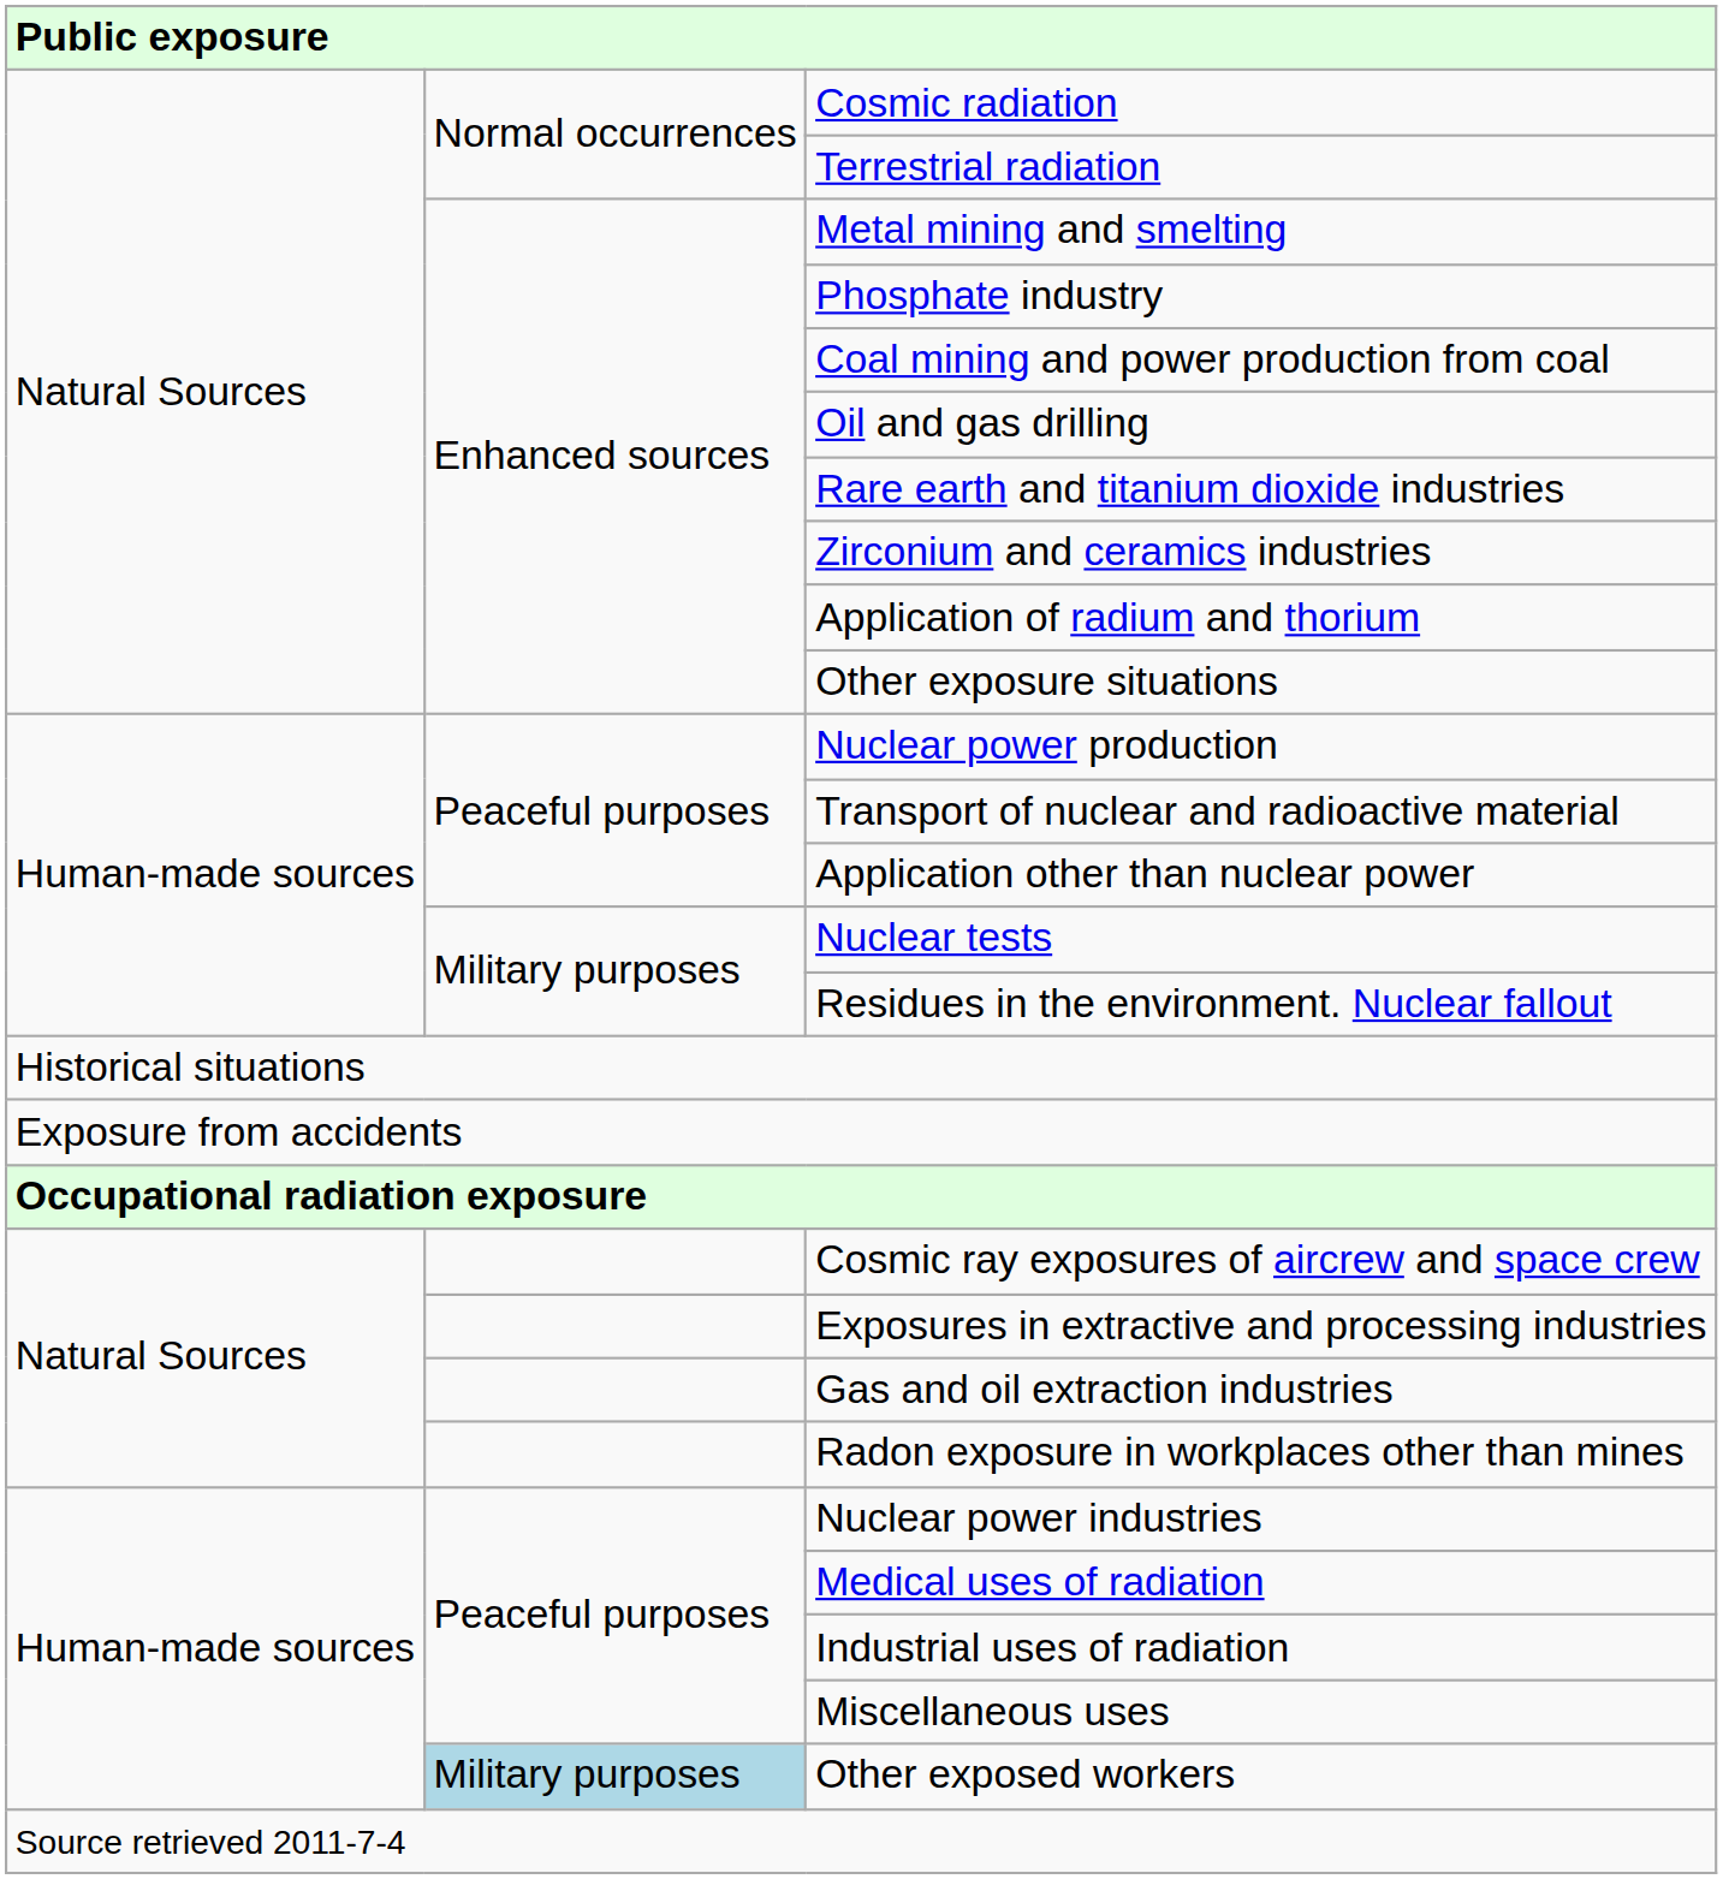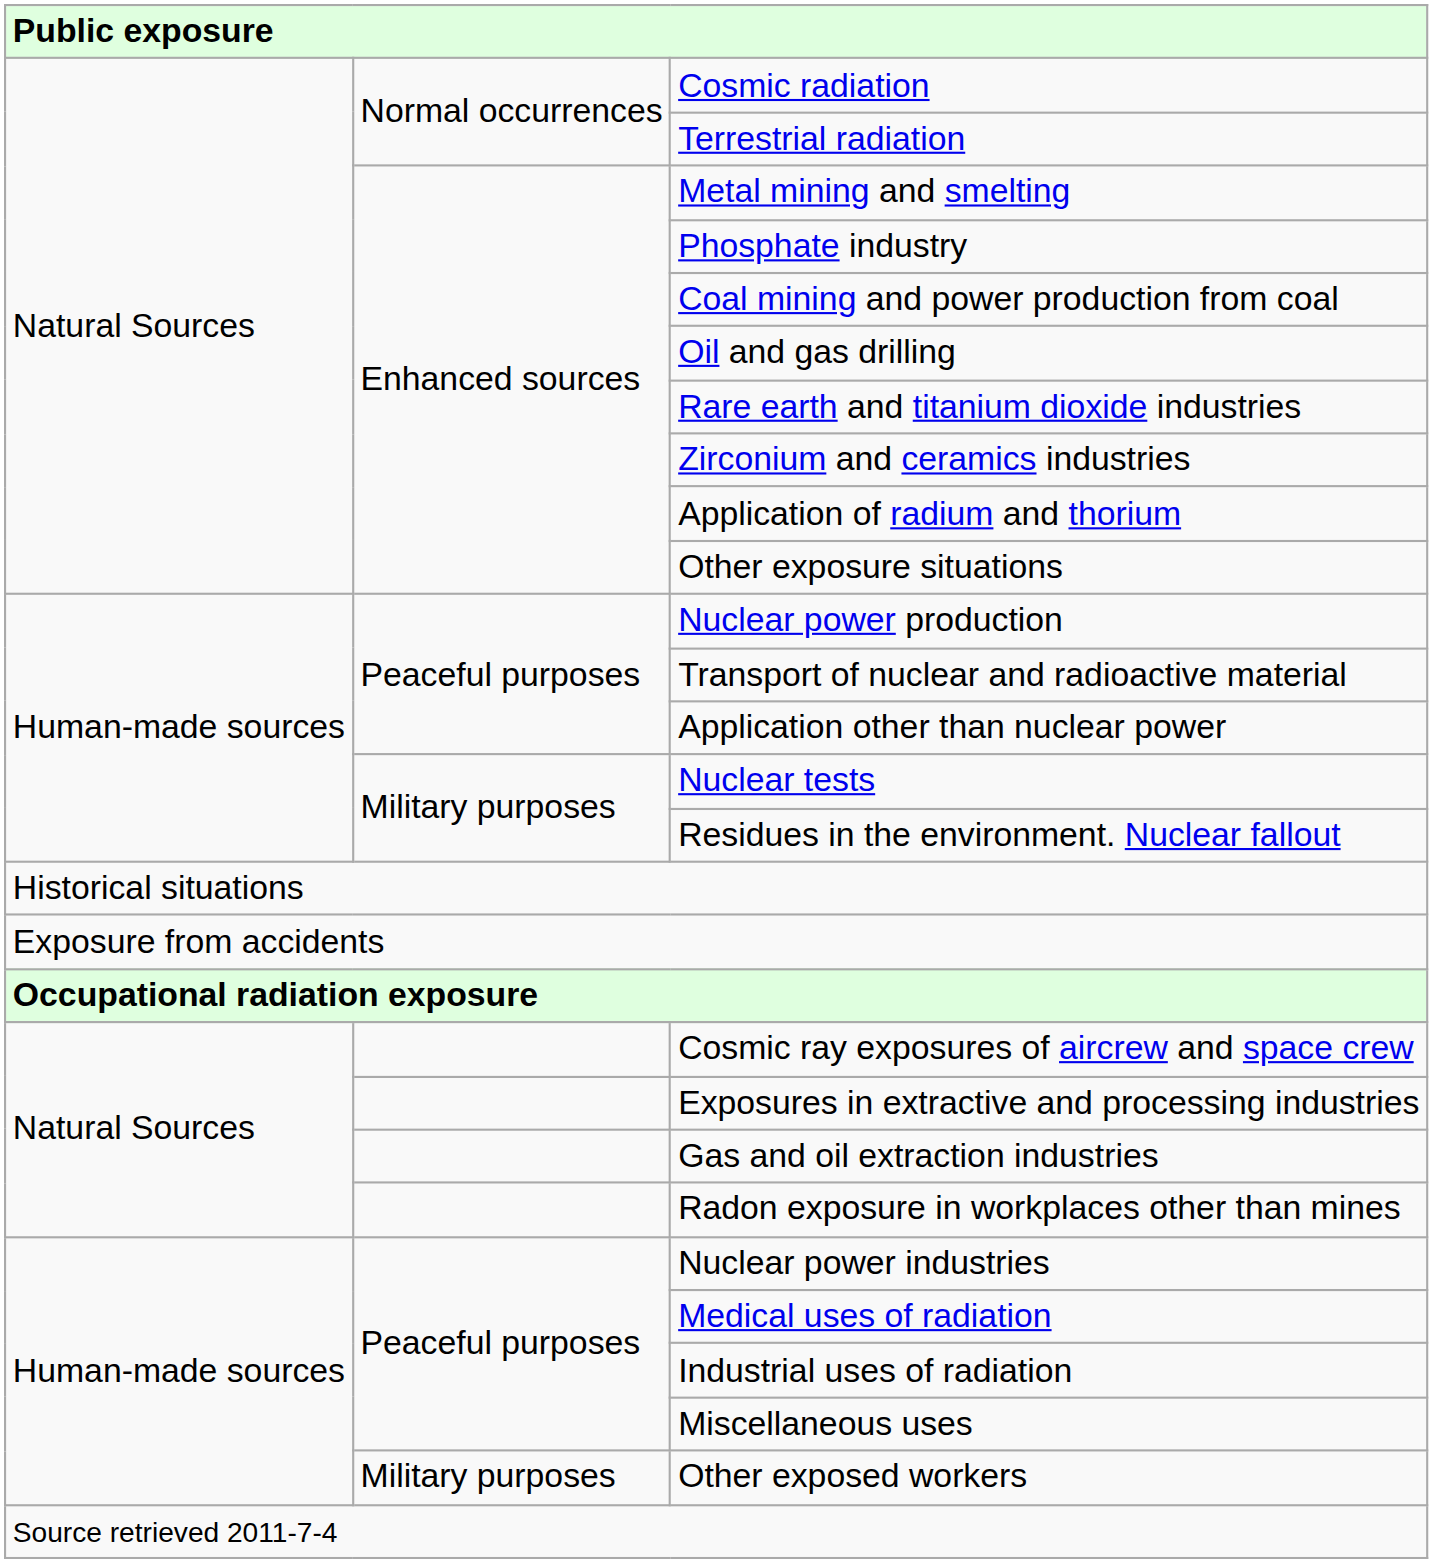Other exposed workers | column 2: lightblue background -> no background
